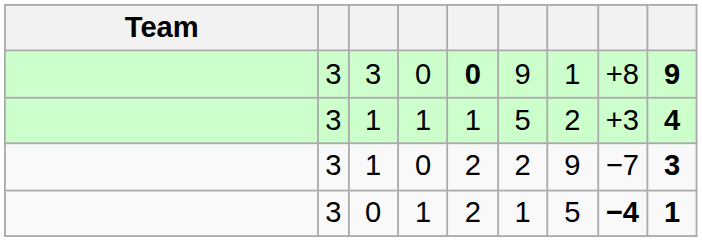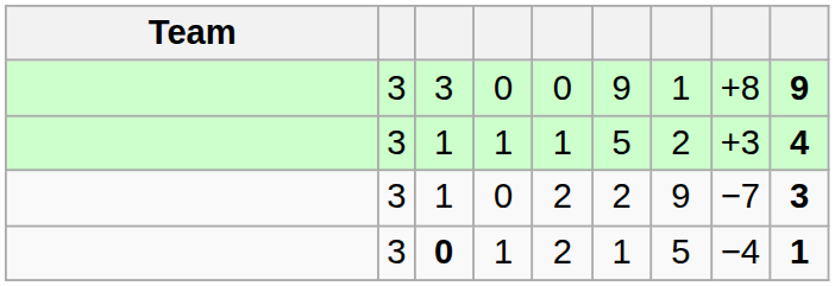row 2 | column 5: bold -> normal
row 5 | column 3: normal -> bold
row 5 | column 8: bold -> normal
